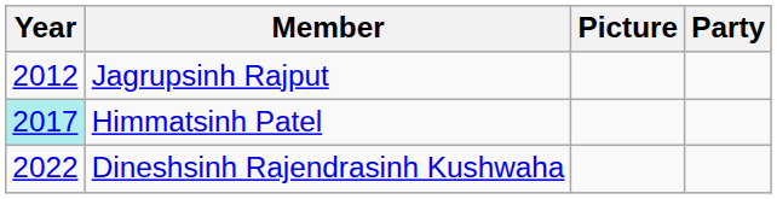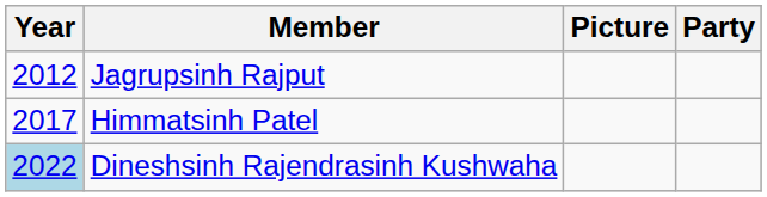Himmatsinh Patel | Year: paleturquoise background -> no background
Dineshsinh Rajendrasinh Kushwaha | Year: no background -> lightblue background
